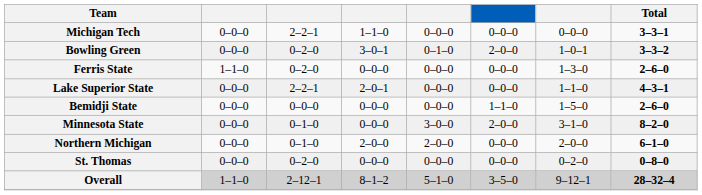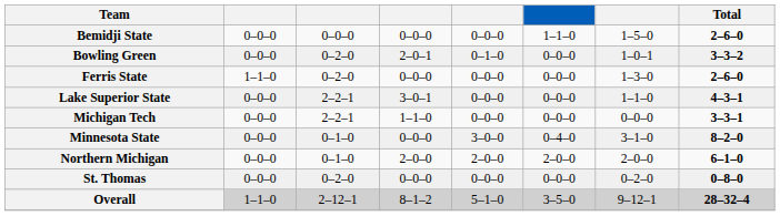rows swapped: Bemidji State <-> Michigan Tech
Bowling Green | column 4: 3–0–1 -> 2–0–1
Bowling Green | column 6: 2–0–0 -> 0–0–0
Lake Superior State | column 4: 2–0–1 -> 3–0–1
Minnesota State | column 6: 2–0–0 -> 0–4–0
Northern Michigan | column 6: 0–0–0 -> 2–0–0
